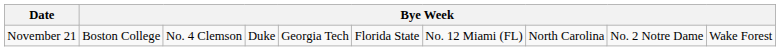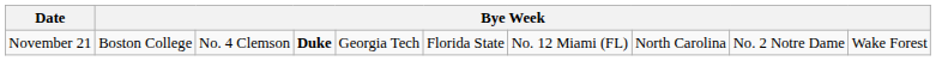November 21 | column 4: normal -> bold
